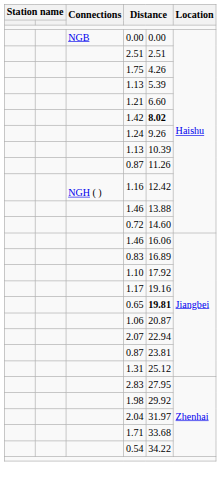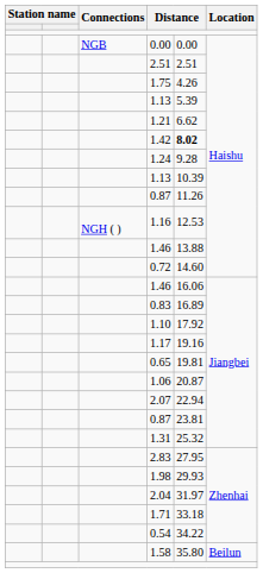1.21 | column 5: 6.60 -> 6.62
1.24 | column 5: 9.26 -> 9.28
1.16 | column 5: 12.42 -> 12.53
0.65 | column 5: bold -> normal
1.31 | column 5: 25.12 -> 25.32
1.98 | column 5: 29.92 -> 29.93
1.71 | column 5: 33.68 -> 33.18
+ row: 1.58 | 35.80 | Beilun
